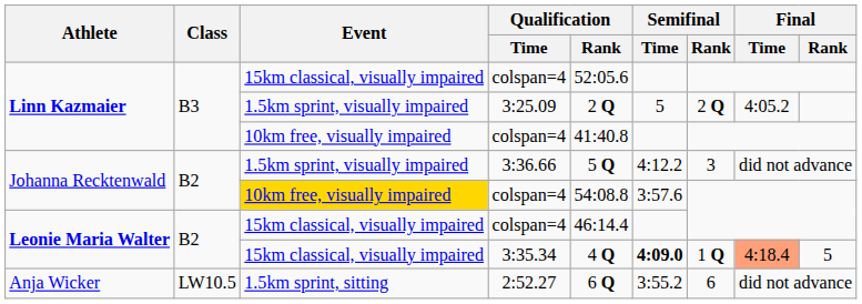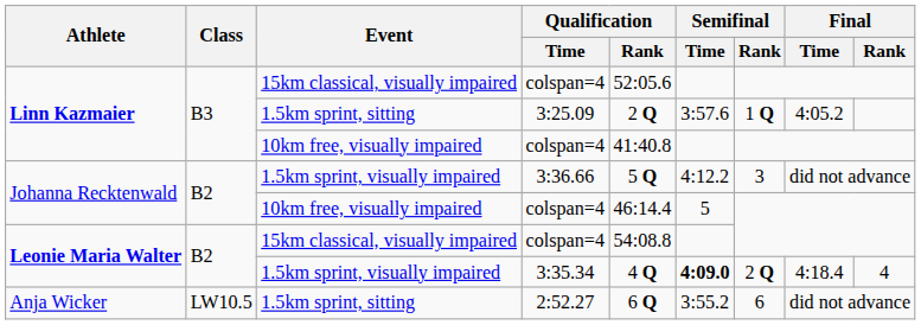3:25.09 | Event: 1.5km sprint, visually impaired -> 1.5km sprint, sitting
3:25.09 | Semifinal / Time: 5 -> 3:57.6
3:25.09 | Semifinal / Rank: 2 Q -> 1 Q
Johanna Recktenwald / colspan=4 | Event: gold background -> no background
Johanna Recktenwald / colspan=4 | Qualification / Rank: 54:08.8 -> 46:14.4
Johanna Recktenwald / colspan=4 | Semifinal / Time: 3:57.6 -> 5
Leonie Maria Walter / colspan=4 | Qualification / Rank: 46:14.4 -> 54:08.8
3:35.34 | Event: 15km classical, visually impaired -> 1.5km sprint, visually impaired
3:35.34 | Semifinal / Rank: 1 Q -> 2 Q
3:35.34 | Final / Time: lightsalmon background -> no background
3:35.34 | Final / Rank: 5 -> 4
